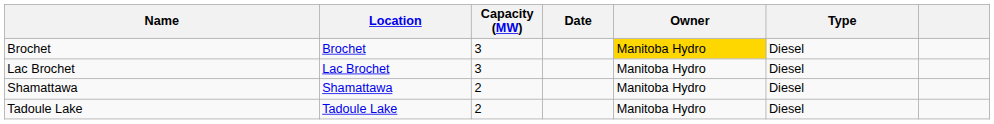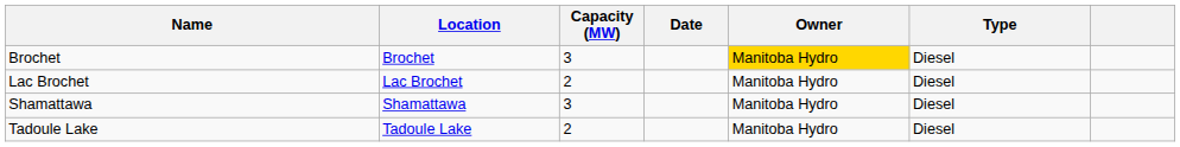row 3 | Capacity (MW): 3 -> 2
row 4 | Capacity (MW): 2 -> 3
